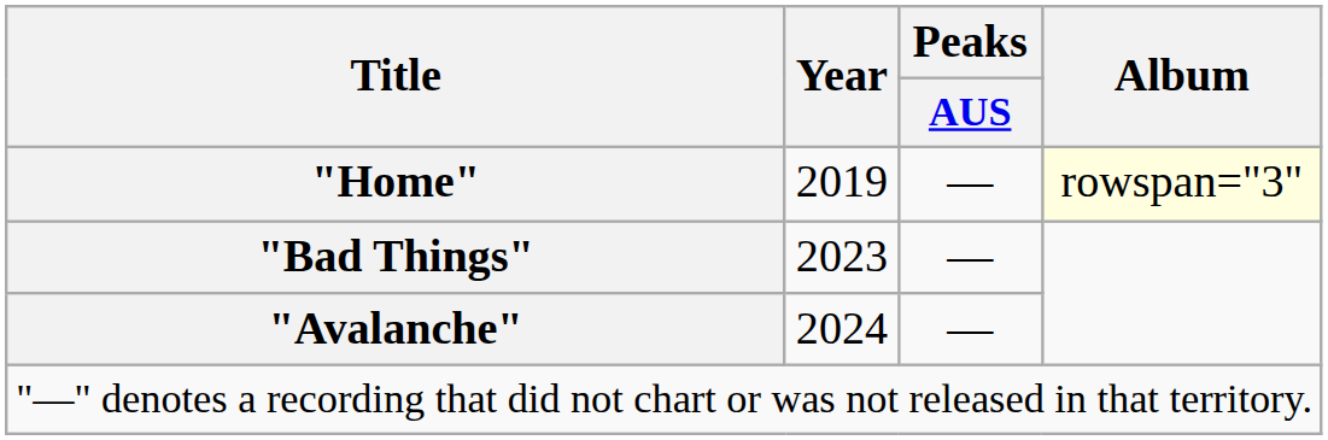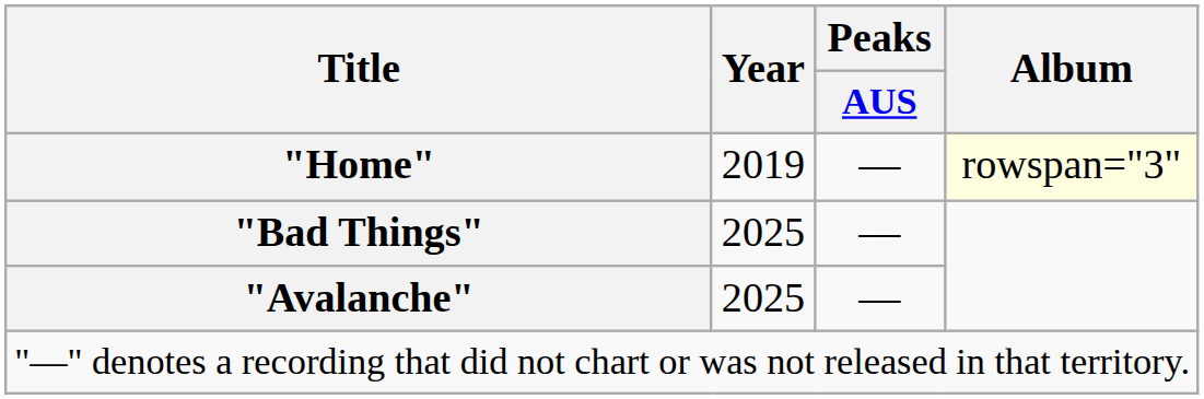"Bad Things" | Year: 2023 -> 2025
"Avalanche" | Year: 2024 -> 2025
